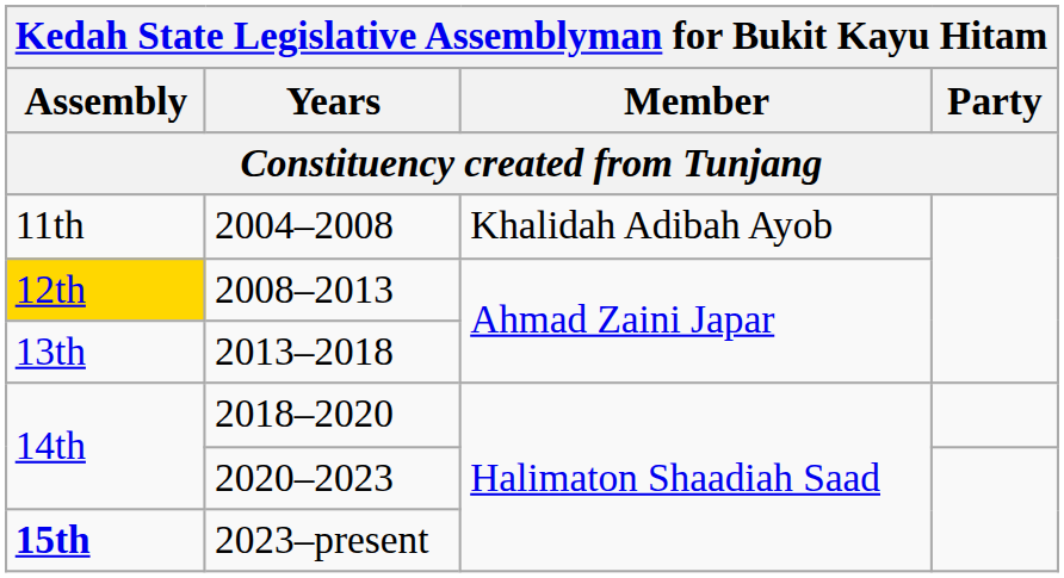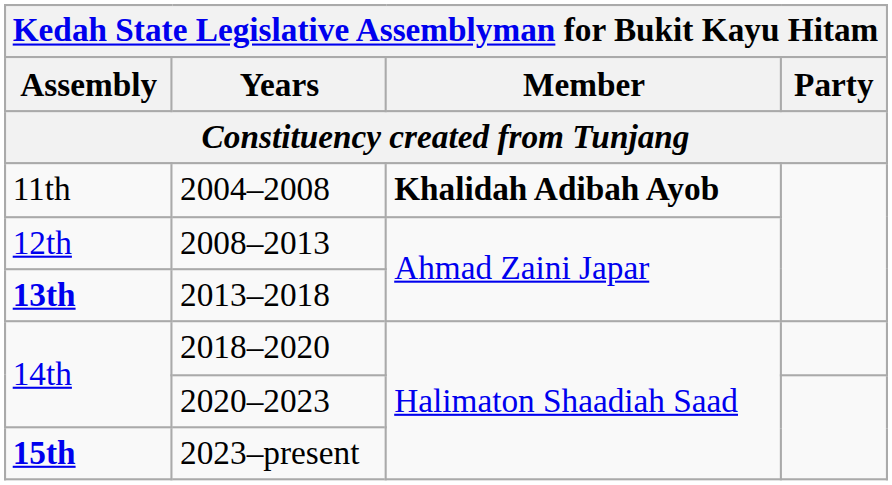2004–2008 | Member: normal -> bold
2008–2013 | Assembly: gold background -> no background
2013–2018 | Assembly: normal -> bold
